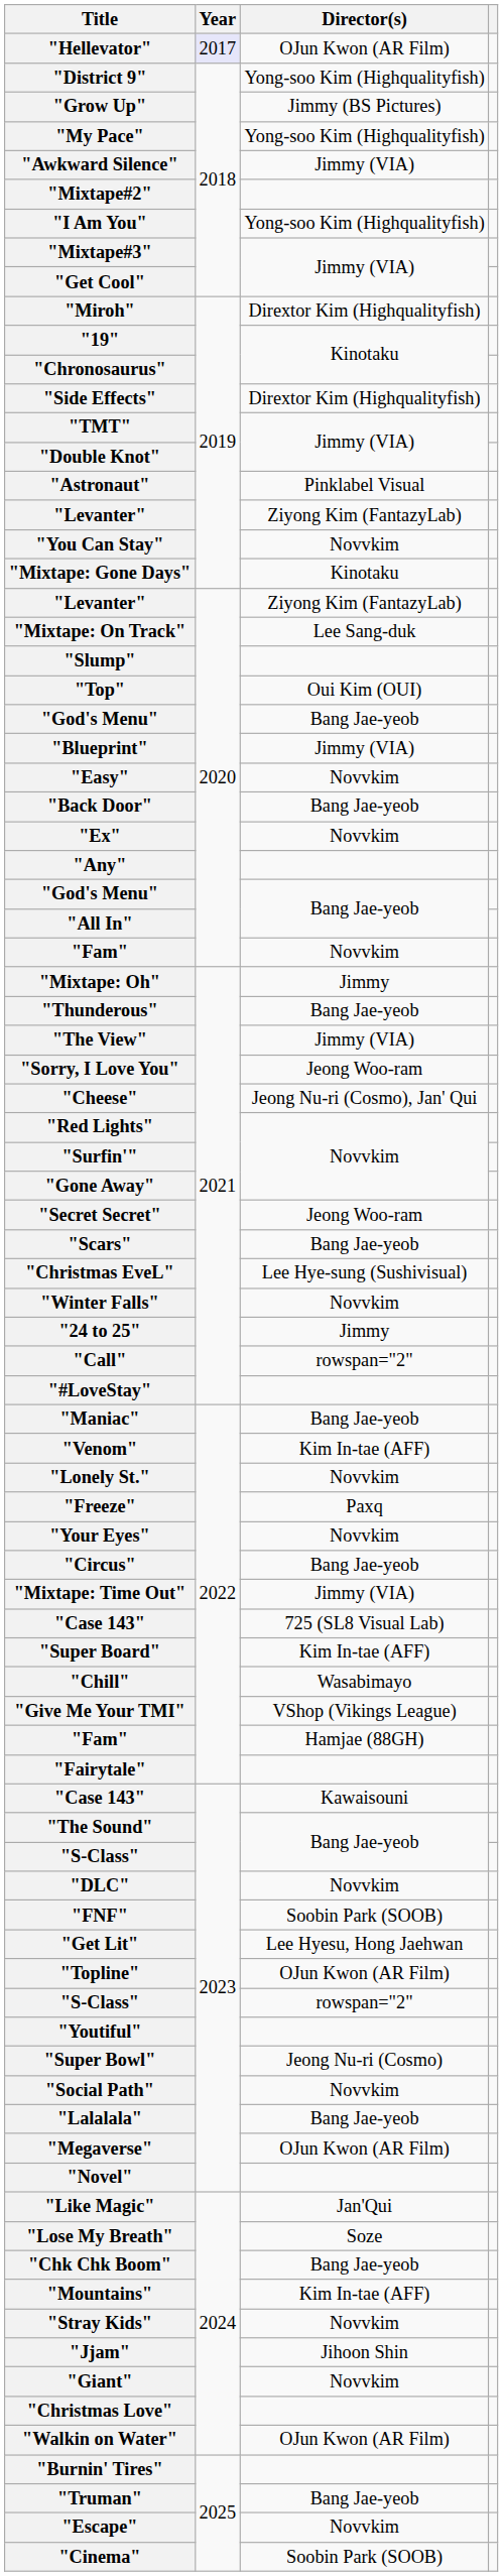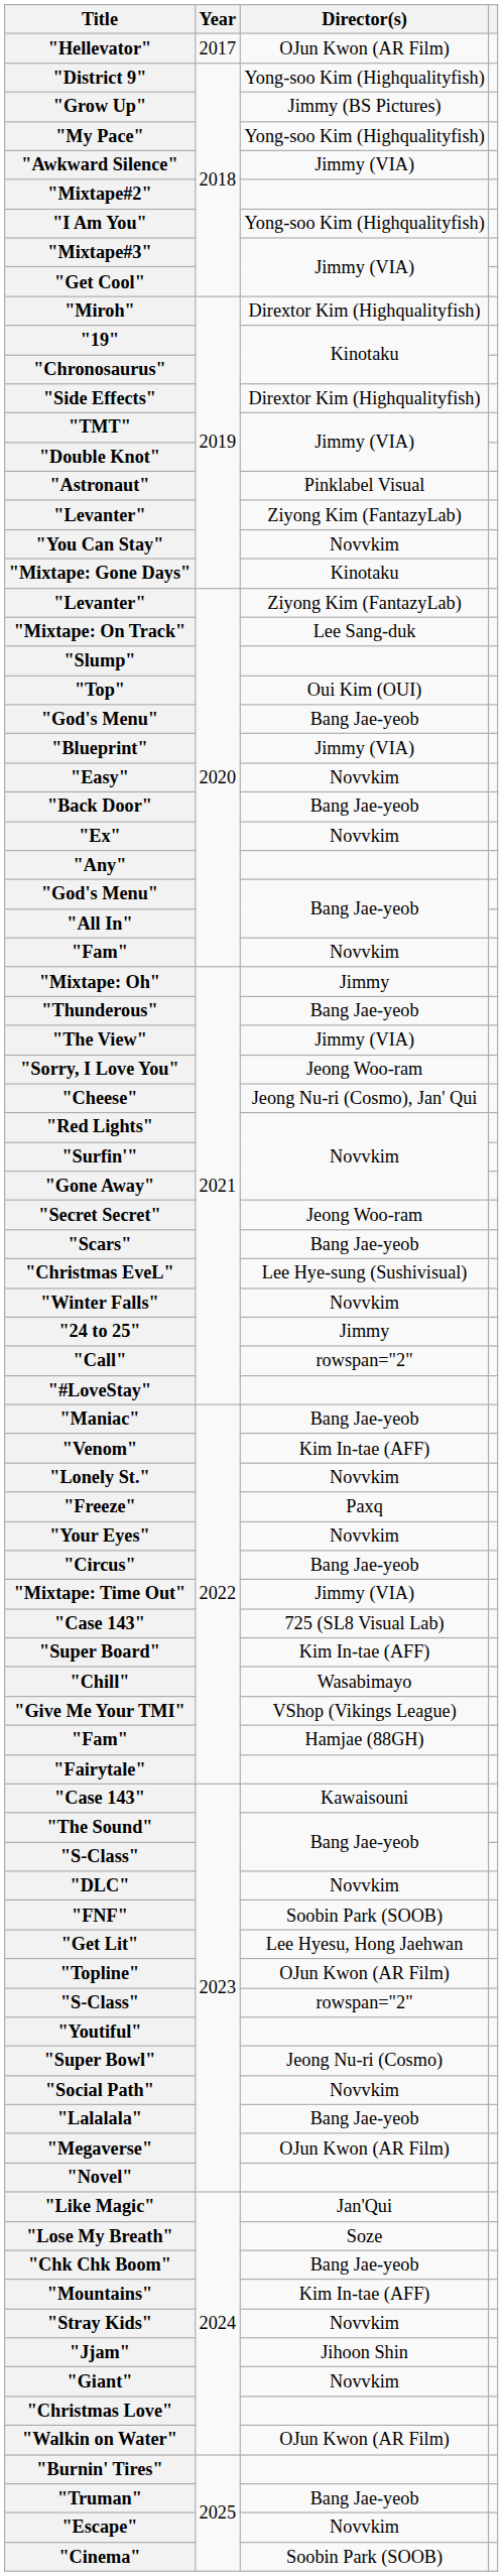"Hellevator" | Year: lavender background -> no background
